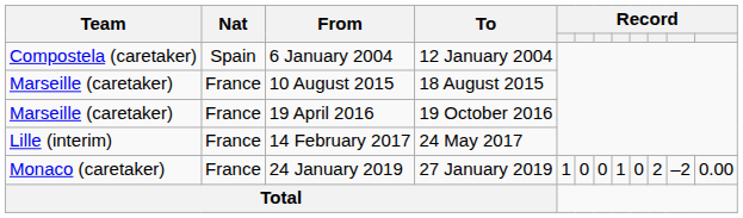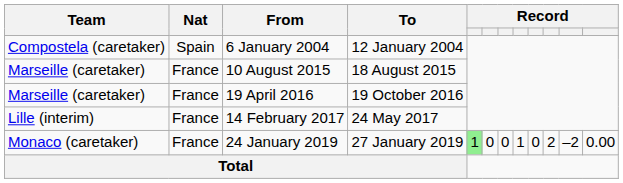24 January 2019 | column 5: no background -> lightgreen background
